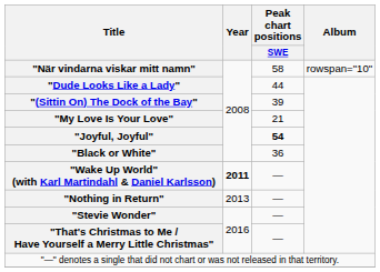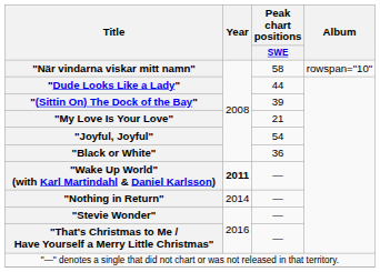"Joyful, Joyful" | Peak chart positions / SWE: bold -> normal
"Nothing in Return" | Year: 2013 -> 2014
